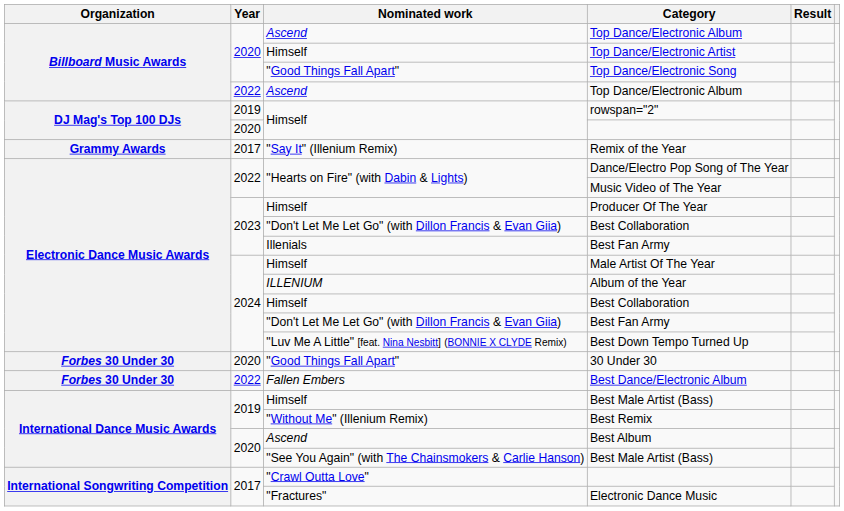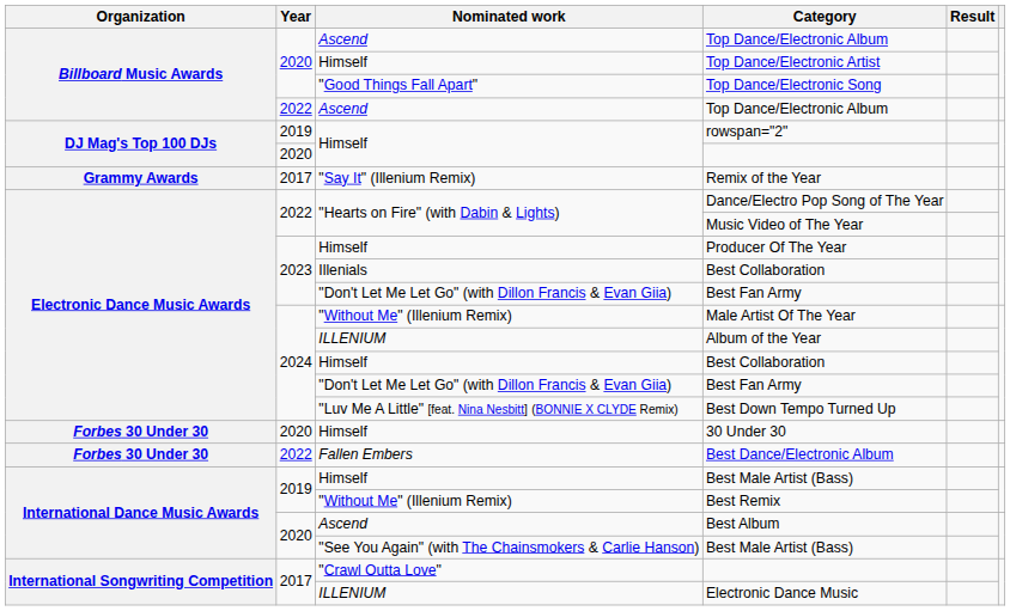2023 / Best Collaboration | Nominated work: "Don't Let Me Let Go" (with Dillon Francis & Evan Giia) -> Illenials
2023 / Best Fan Army | Nominated work: Illenials -> "Don't Let Me Let Go" (with Dillon Francis & Evan Giia)
Male Artist Of The Year | Nominated work: Himself -> "Without Me" (Illenium Remix)
30 Under 30 | Nominated work: "Good Things Fall Apart" -> Himself
Electronic Dance Music | Nominated work: "Fractures" -> ILLENIUM
